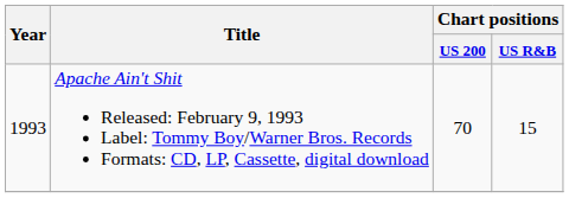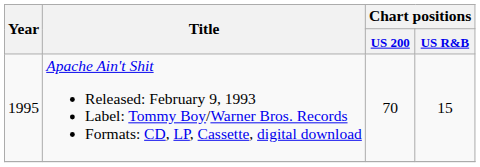row 3 | Year: 1993 -> 1995
